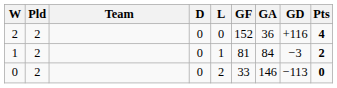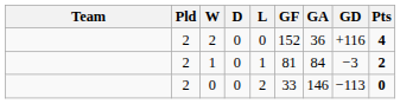columns swapped: Team <-> W
